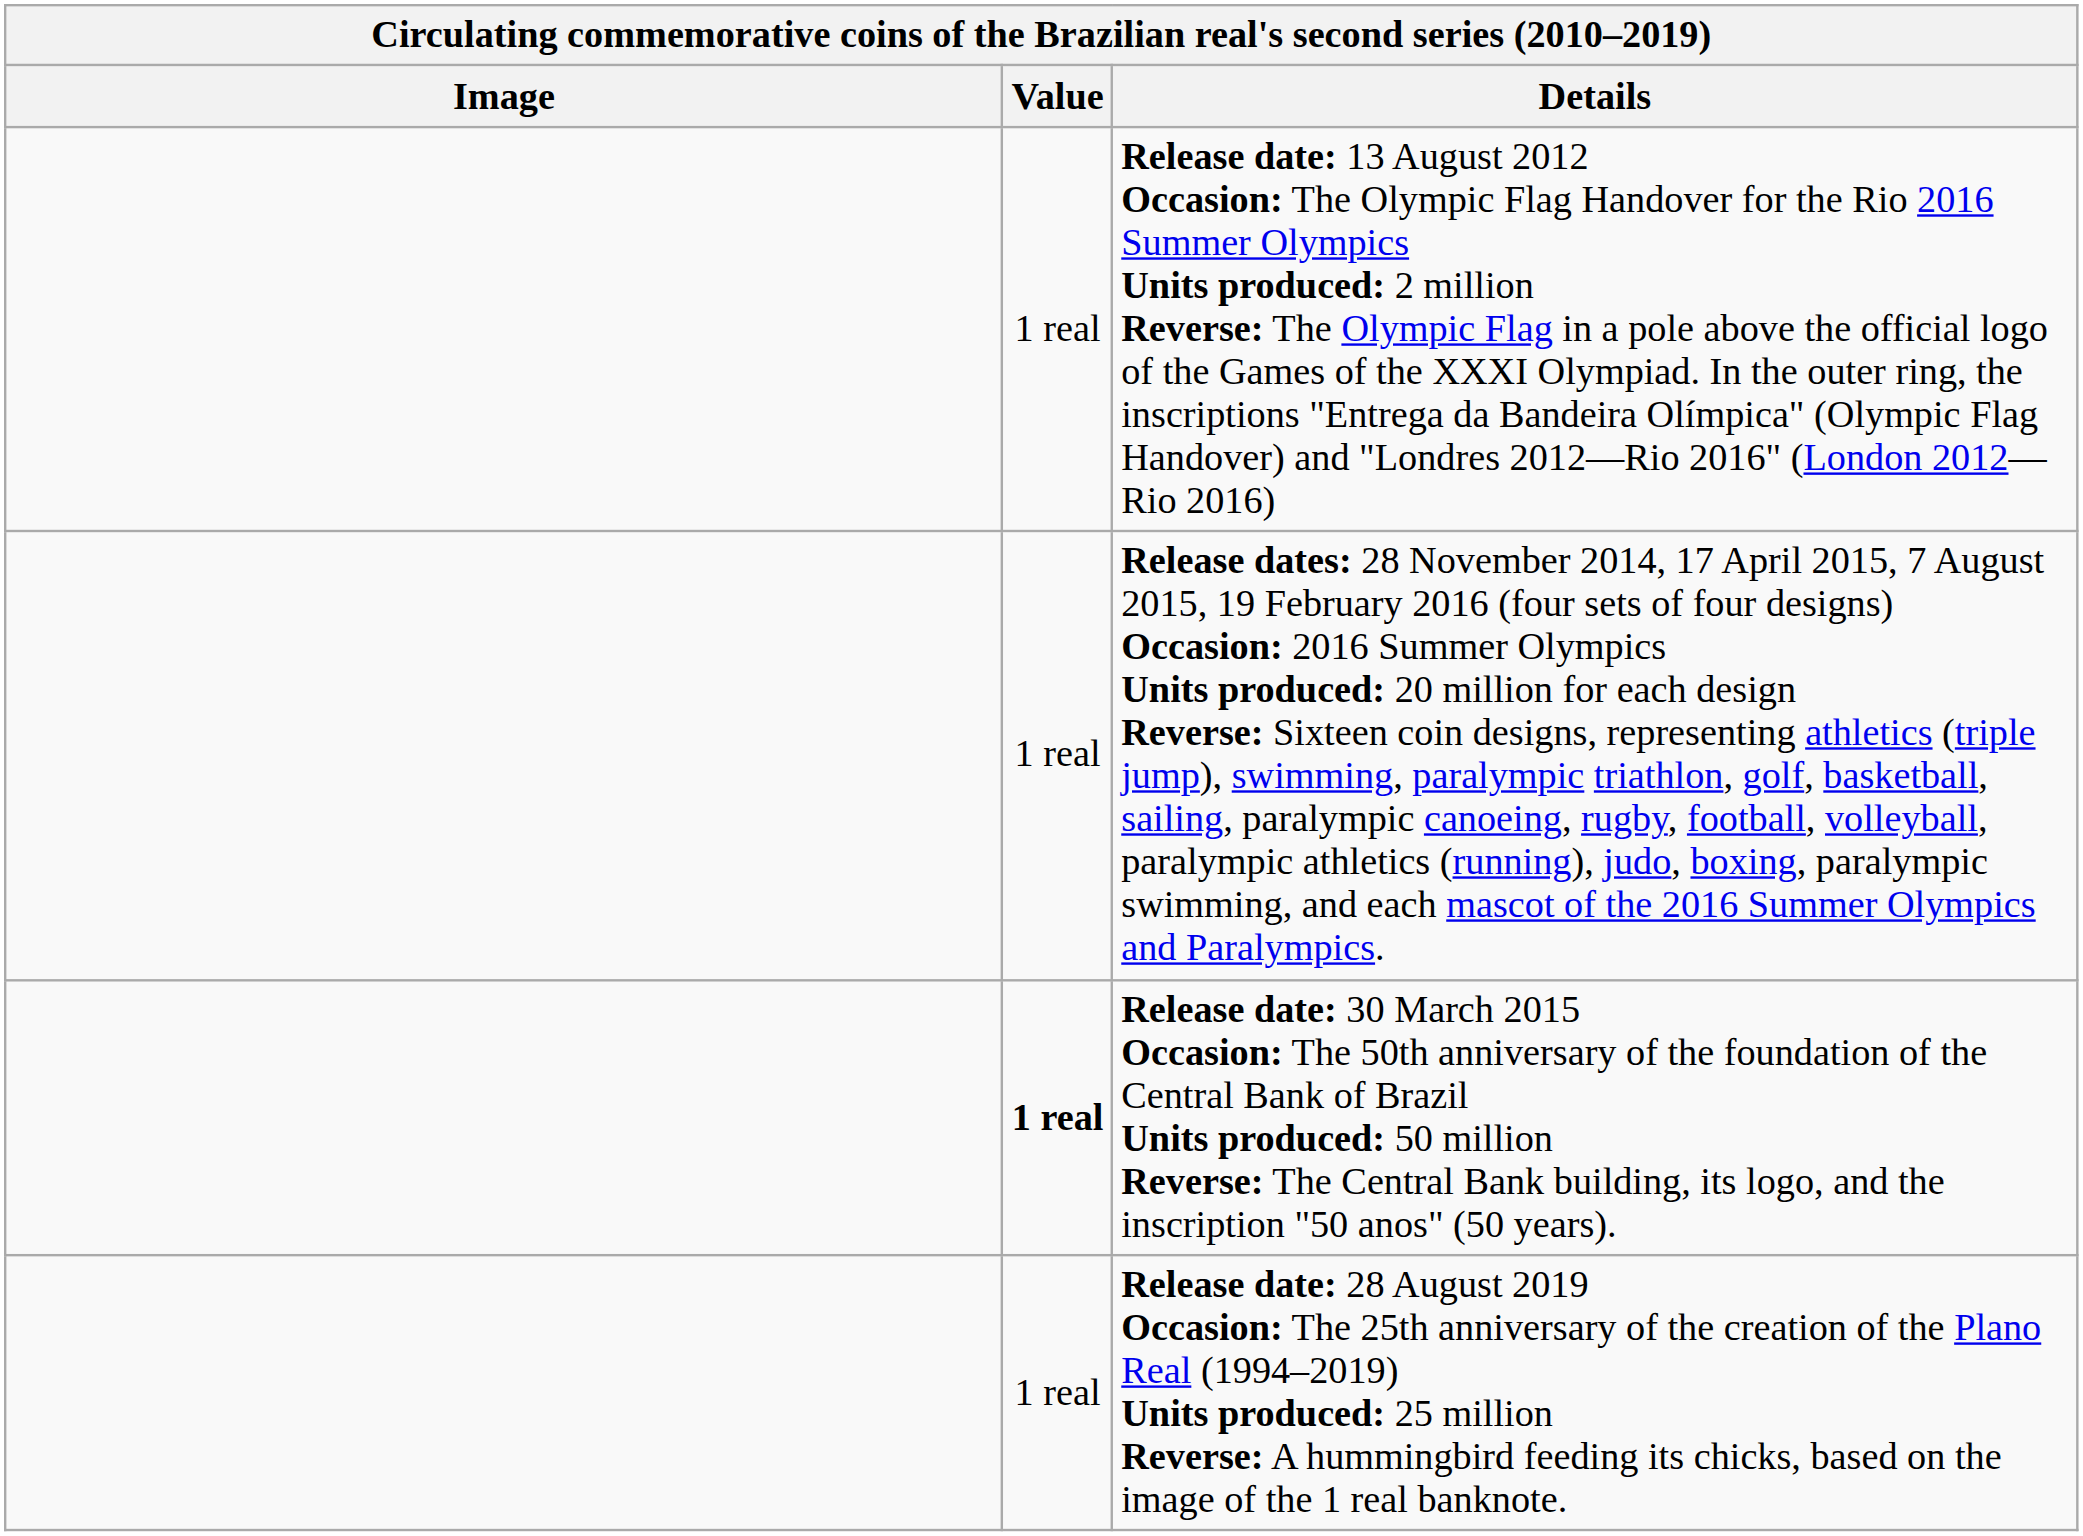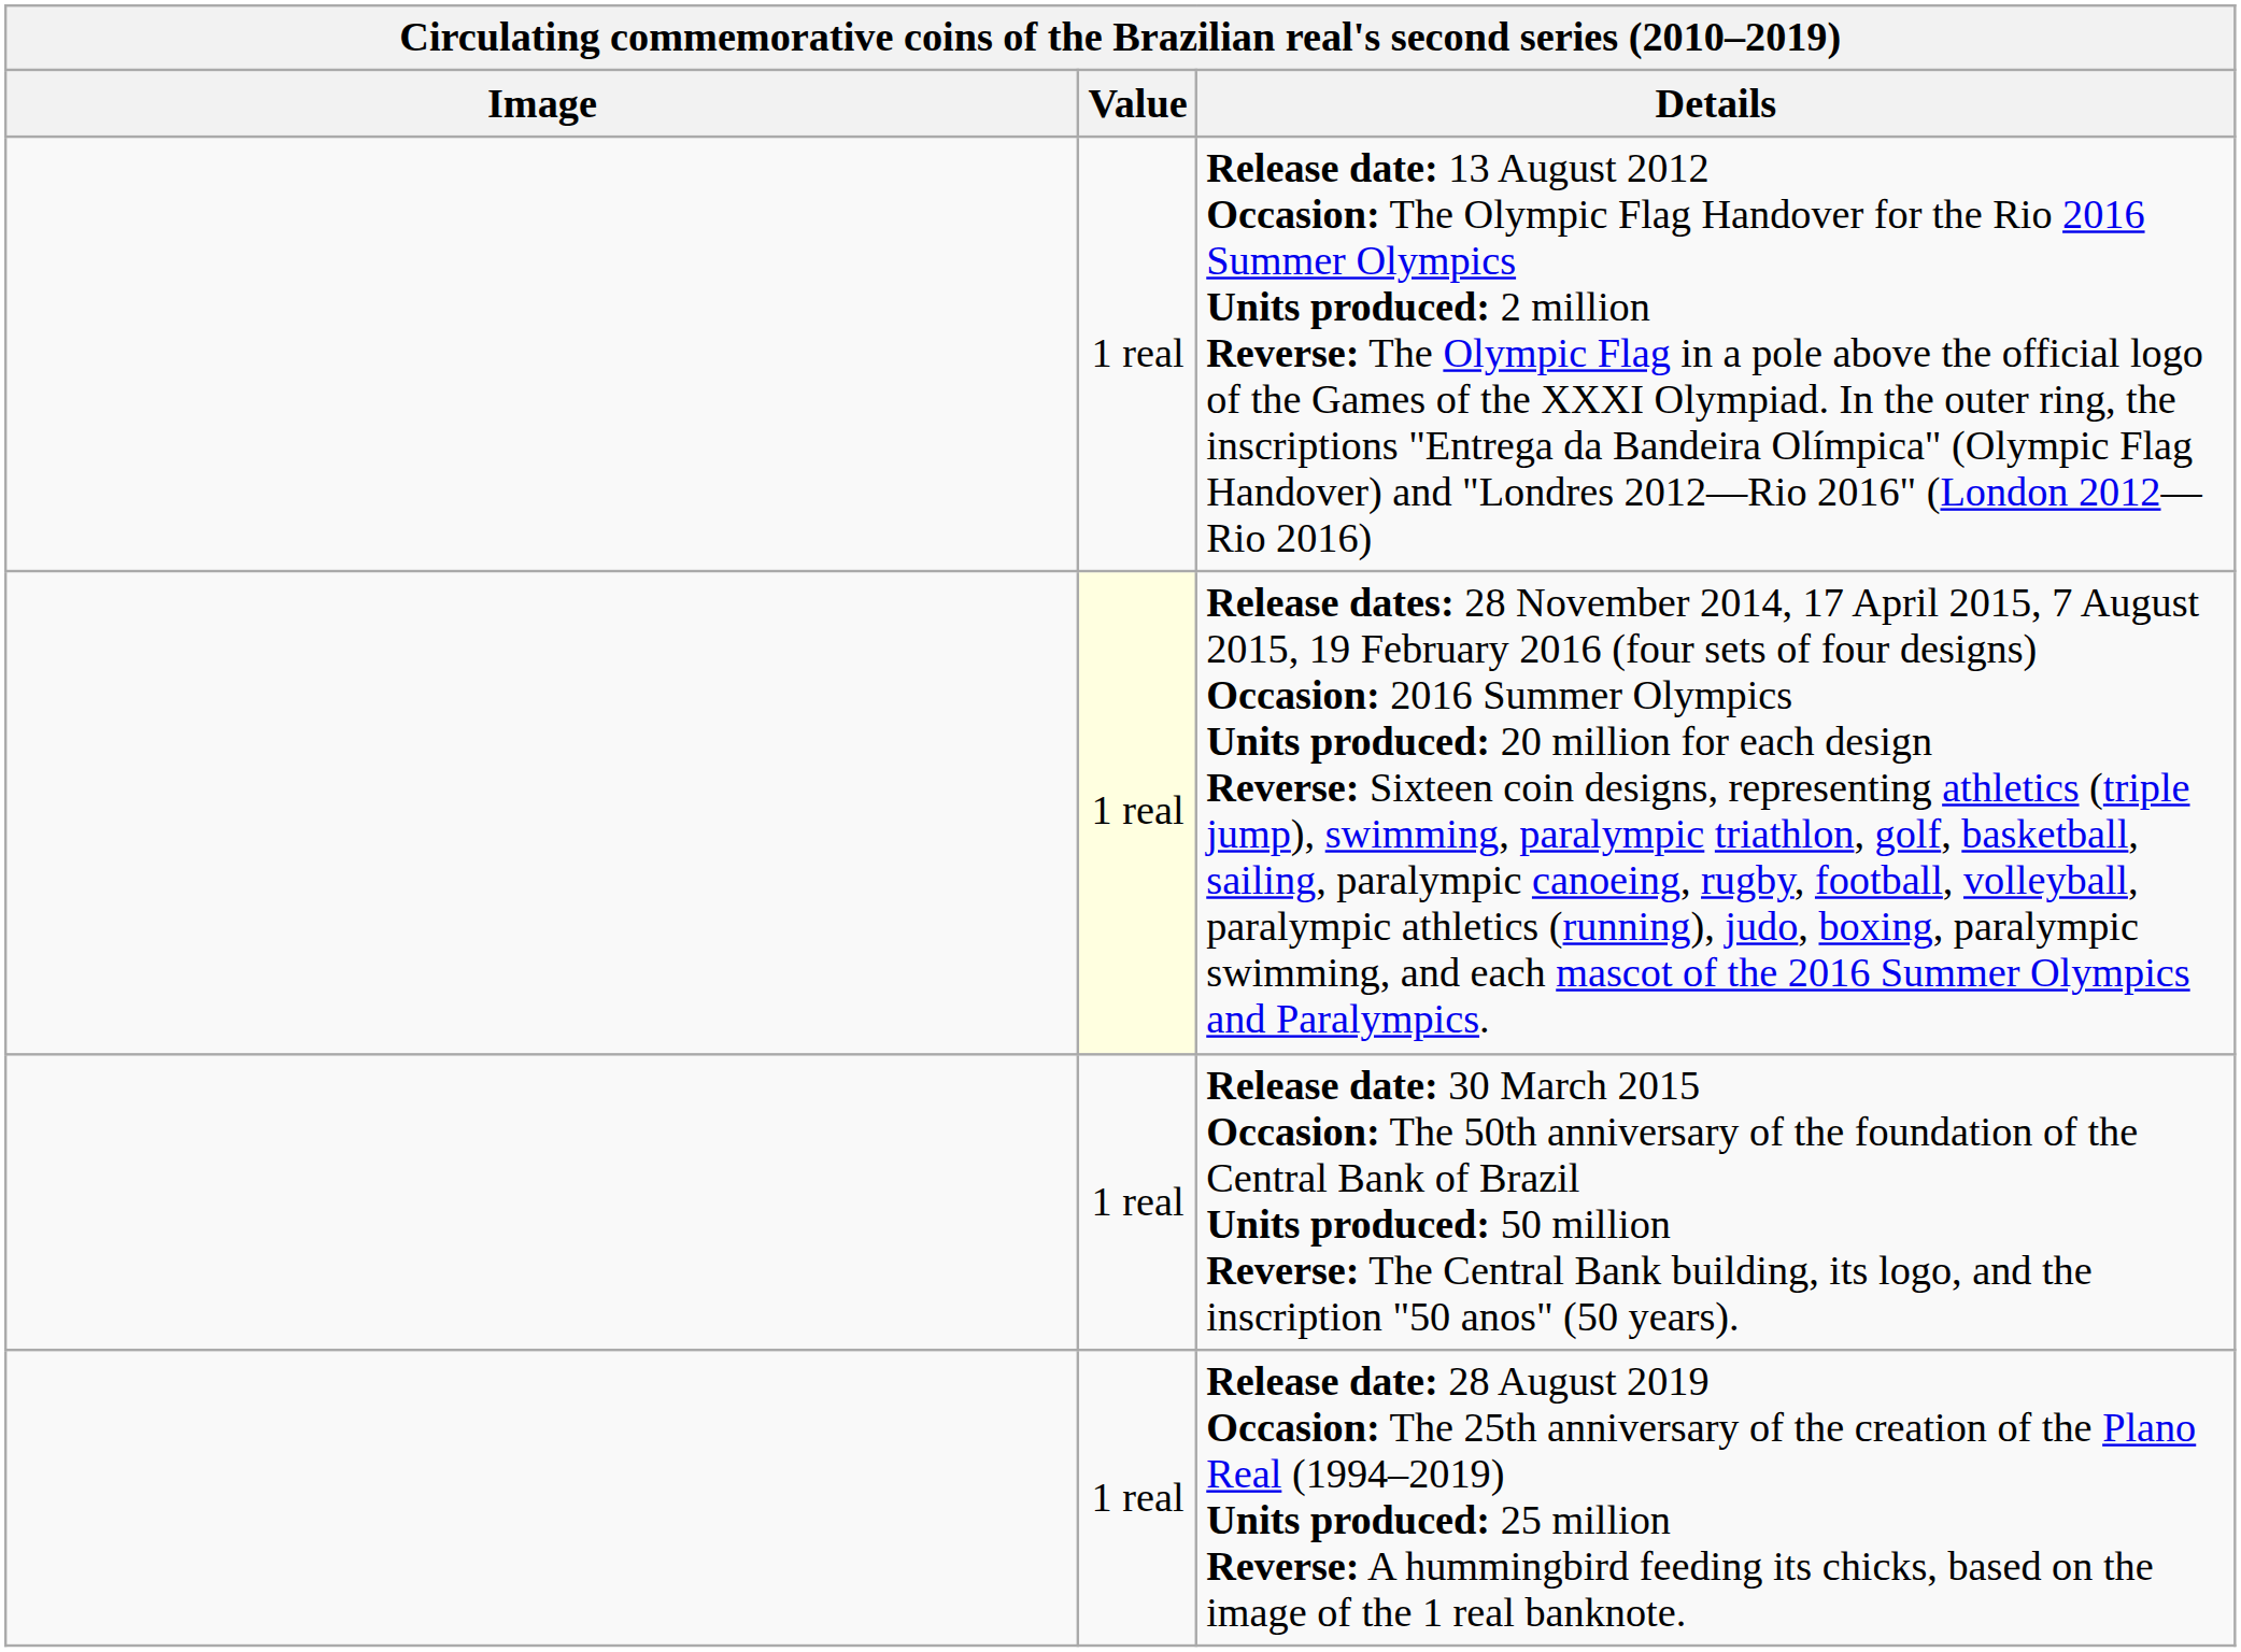row 4 | Value: no background -> lightyellow background
row 5 | Value: bold -> normal
